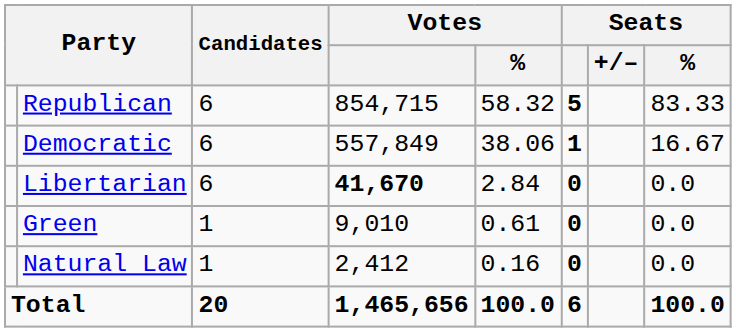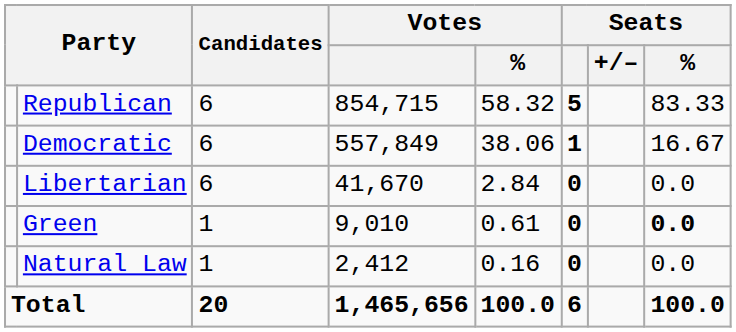Libertarian | Votes: bold -> normal
Green | Seats / %: normal -> bold
